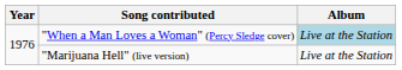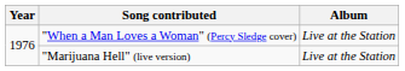"When a Man Loves a Woman" (Percy Sledge cover) | Album: lightblue background -> no background
